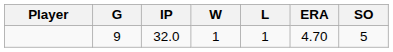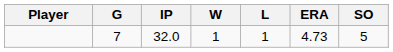row 2 | G: 9 -> 7
row 2 | ERA: 4.70 -> 4.73
